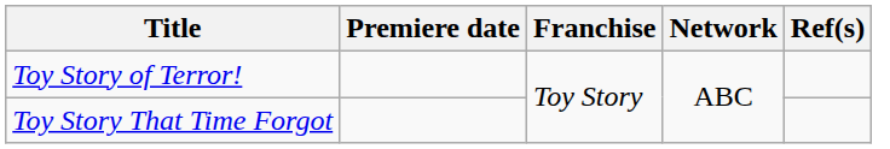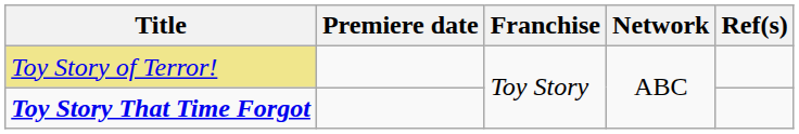Toy Story of Terror! | Title: no background -> khaki background
Toy Story That Time Forgot | Title: normal -> bold
